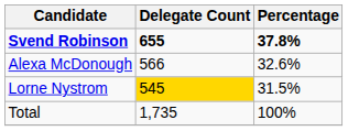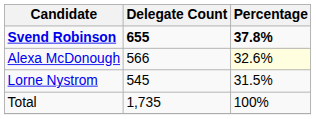Alexa McDonough | Percentage: no background -> lightyellow background
Lorne Nystrom | Delegate Count: gold background -> no background
